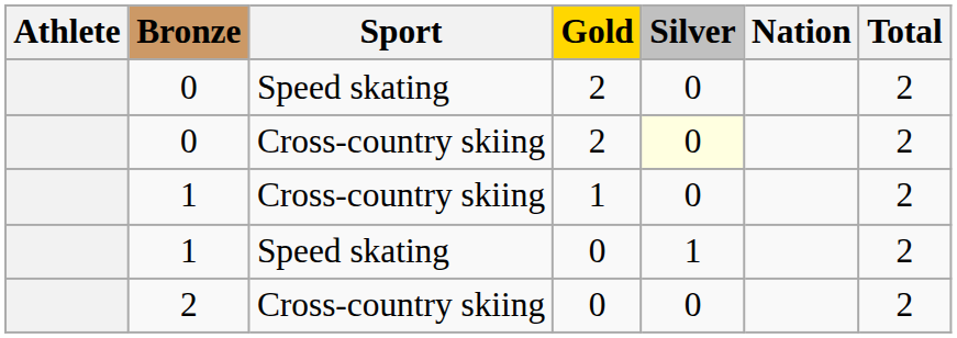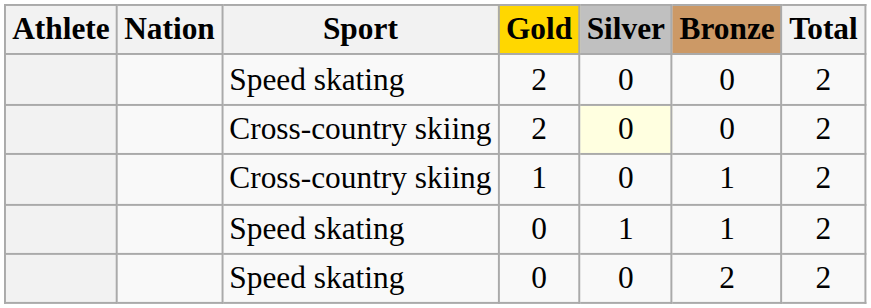columns swapped: Nation <-> Bronze
row 6 | Sport: Cross-country skiing -> Speed skating
